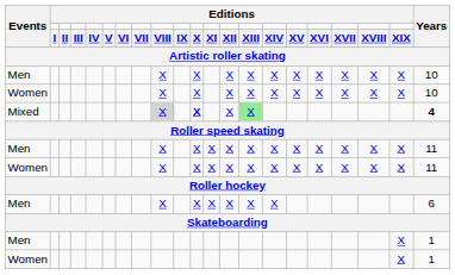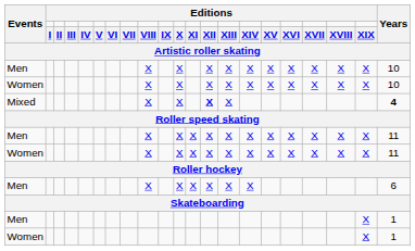Mixed | column 9: lightgrey background -> no background
Mixed | column 11: bold -> normal
Mixed | column 13: normal -> bold
Mixed | column 14: lightgreen background -> no background
